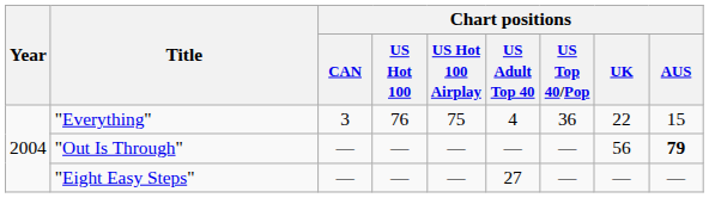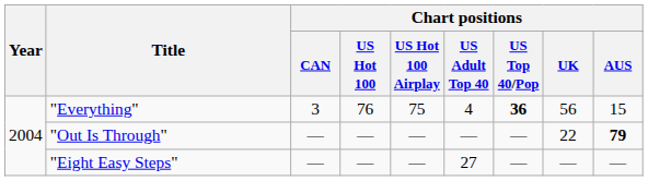"Everything" | Chart positions / US Top 40/Pop: normal -> bold
"Everything" | Chart positions / UK: 22 -> 56
"Out Is Through" | Chart positions / UK: 56 -> 22
